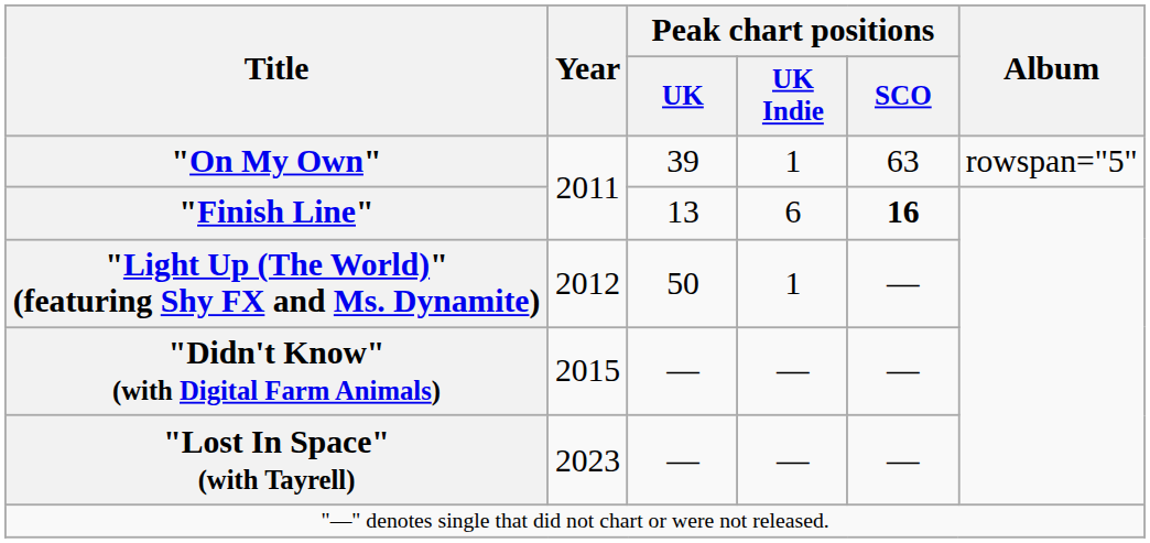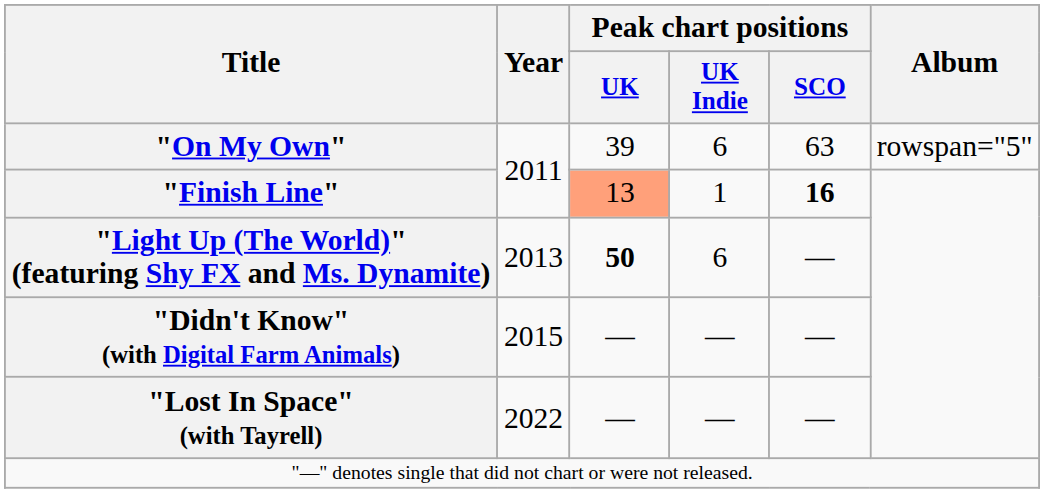"On My Own" | Peak chart positions / UK Indie: 1 -> 6
"Finish Line" | Peak chart positions / UK: no background -> lightsalmon background
"Finish Line" | Peak chart positions / UK Indie: 6 -> 1
"Light Up (The World)" (featuring Shy FX and Ms. Dynamite) | Year: 2012 -> 2013
"Light Up (The World)" (featuring Shy FX and Ms. Dynamite) | Peak chart positions / UK: normal -> bold
"Light Up (The World)" (featuring Shy FX and Ms. Dynamite) | Peak chart positions / UK Indie: 1 -> 6
"Lost In Space" (with Tayrell) | Year: 2023 -> 2022
